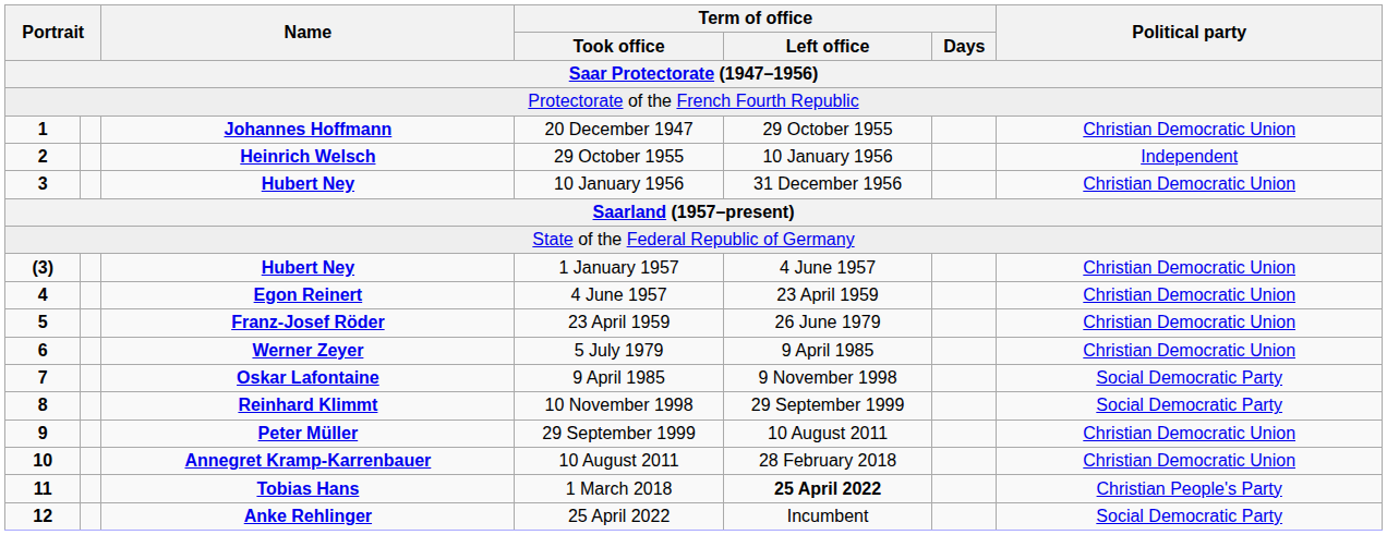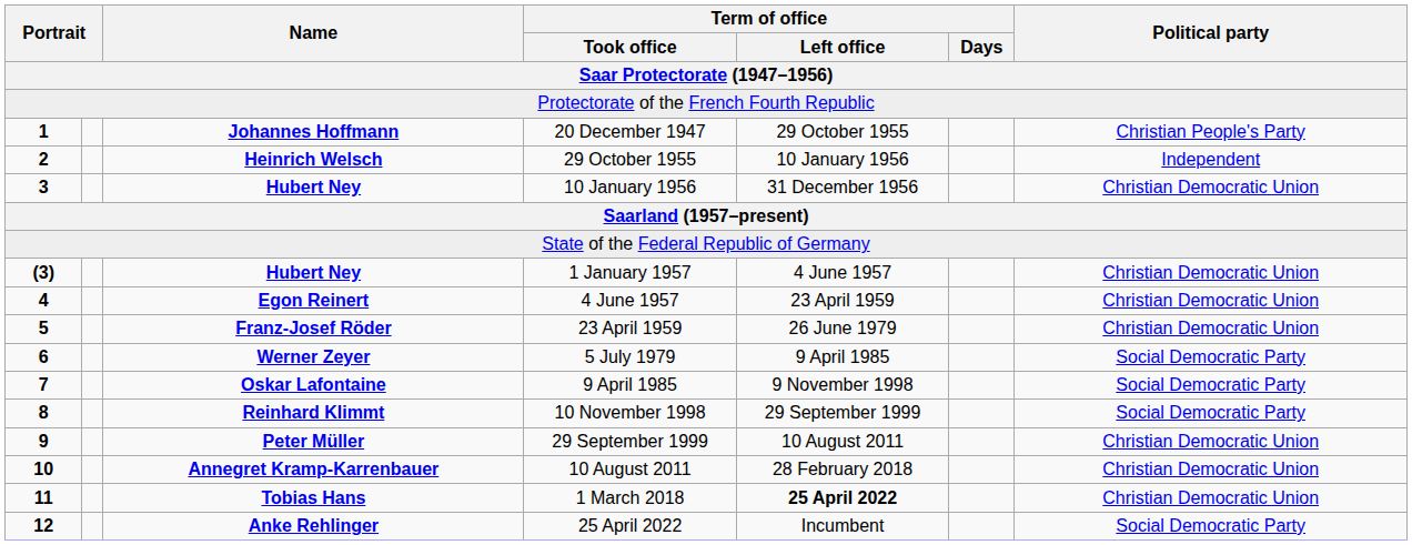20 December 1947 | Political party: Christian Democratic Union -> Christian People's Party
5 July 1979 | Political party: Christian Democratic Union -> Social Democratic Party
1 March 2018 | Political party: Christian People's Party -> Christian Democratic Union
